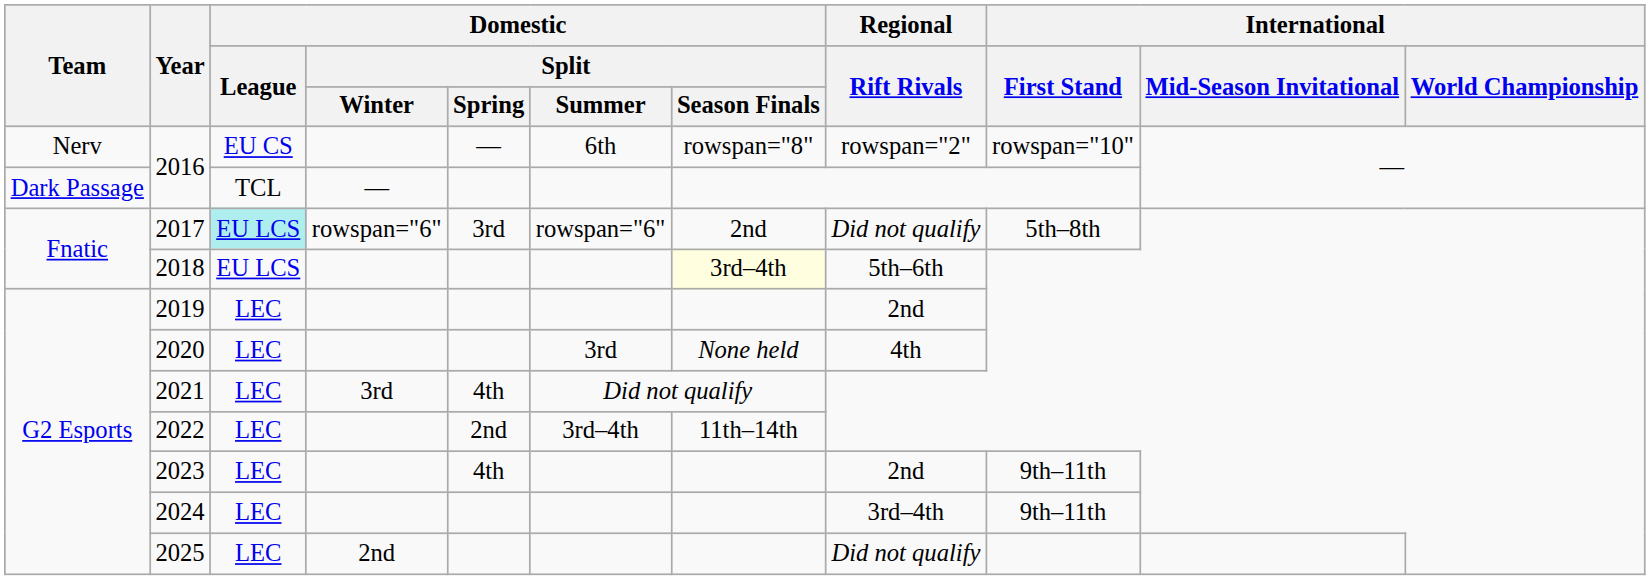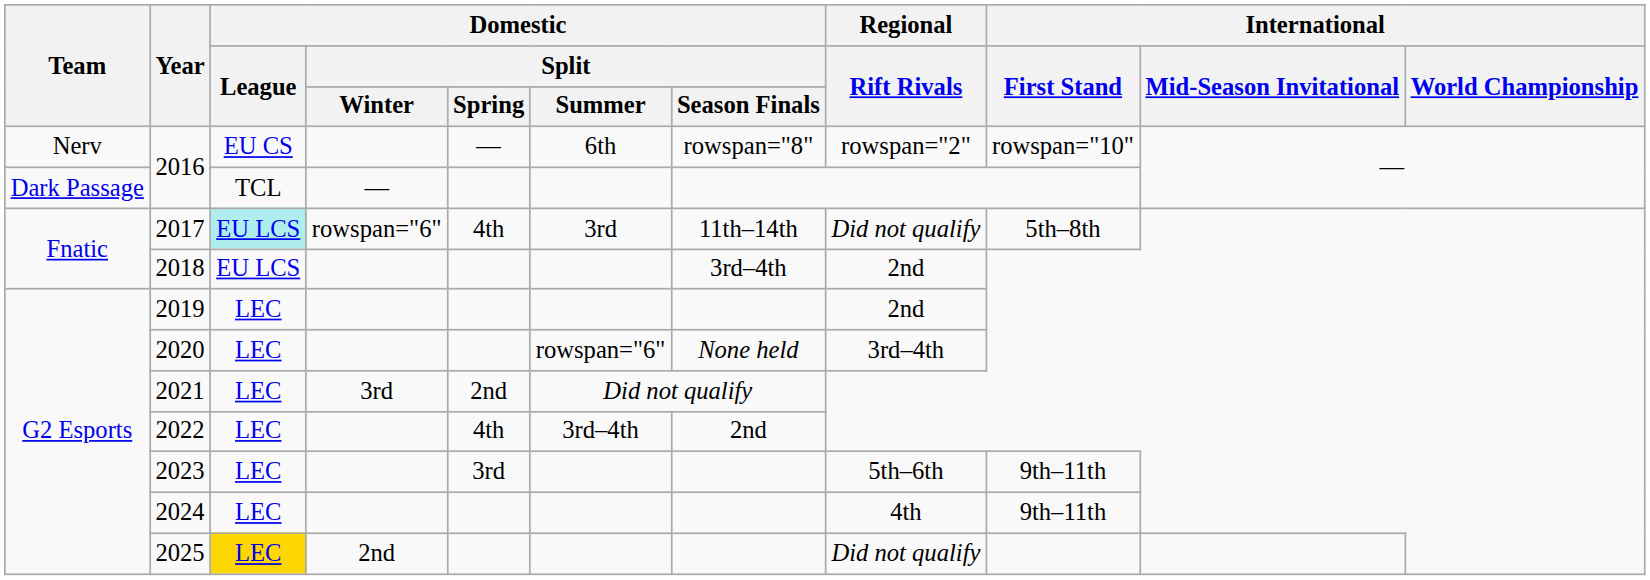2017 | Domestic / Split / Spring: 3rd -> 4th
2017 | Domestic / Split / Summer: rowspan="6" -> 3rd
2017 | Domestic / Split / Season Finals: 2nd -> 11th–14th
2018 | Domestic / Split / Season Finals: lightyellow background -> no background
2018 | Regional / Rift Rivals: 5th–6th -> 2nd
2020 | Domestic / Split / Summer: 3rd -> rowspan="6"
2020 | Regional / Rift Rivals: 4th -> 3rd–4th
2021 | Domestic / Split / Spring: 4th -> 2nd
2022 | Domestic / Split / Spring: 2nd -> 4th
2022 | Domestic / Split / Season Finals: 11th–14th -> 2nd
2023 | Domestic / Split / Spring: 4th -> 3rd
2023 | Regional / Rift Rivals: 2nd -> 5th–6th
2024 | Regional / Rift Rivals: 3rd–4th -> 4th
2025 | Domestic / League: no background -> gold background
